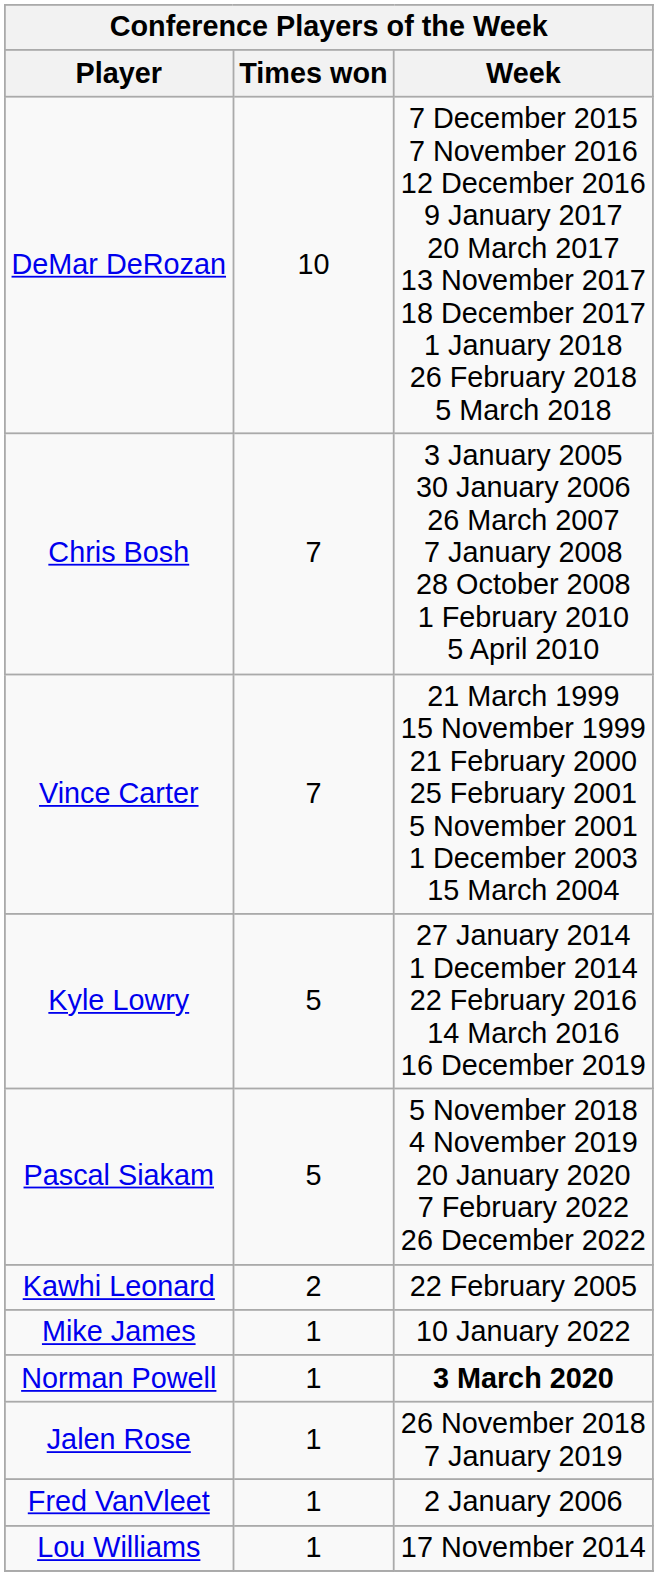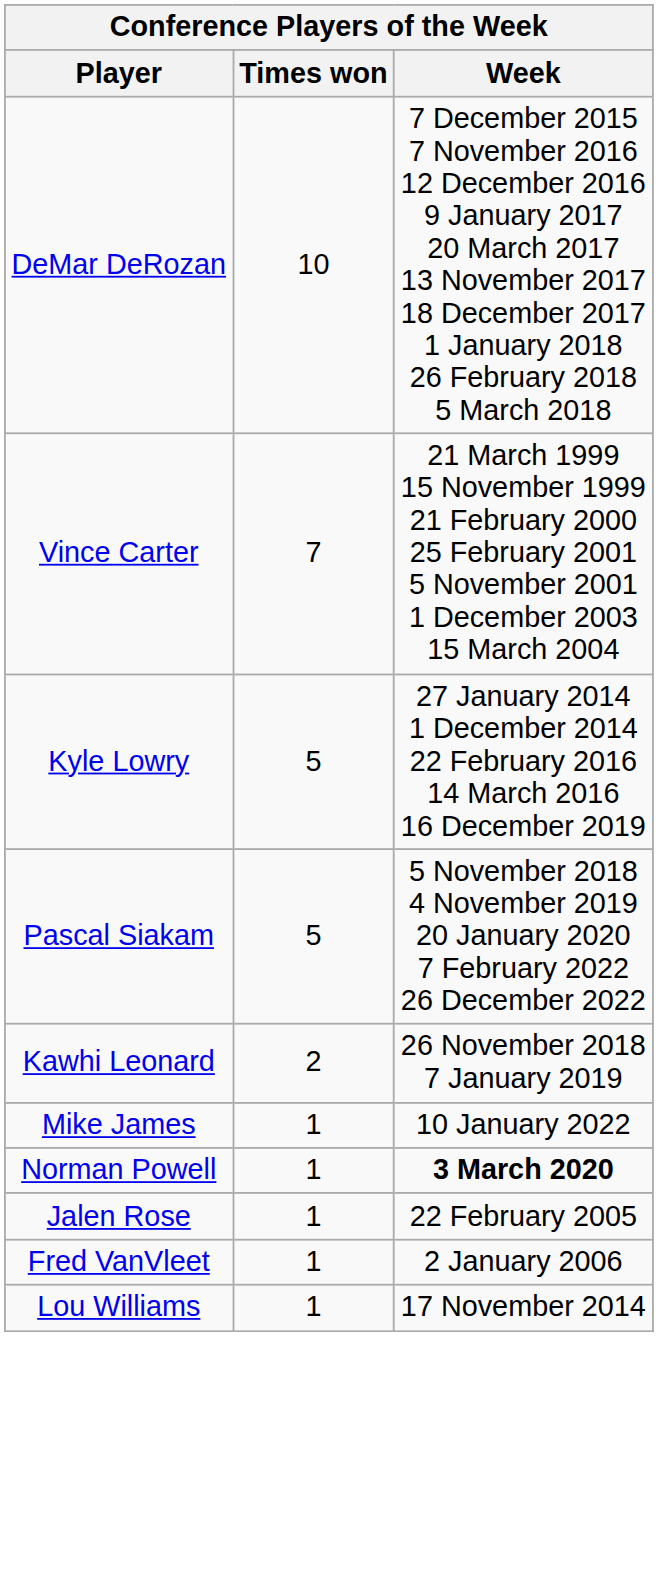- row: Chris Bosh | 7 | 3 January 2005 30 January 2006 26 March 2007 7 January 2008 28 October 2008 1 February 2010 5 April 2010
Kawhi Leonard | Week: 22 February 2005 -> 26 November 2018 7 January 2019
Jalen Rose | Week: 26 November 2018 7 January 2019 -> 22 February 2005
